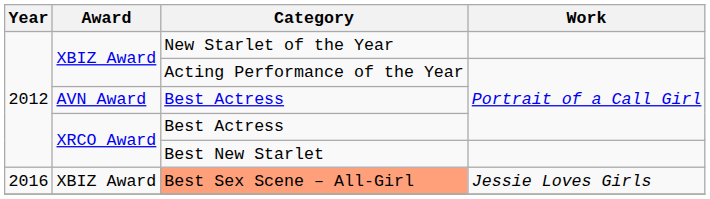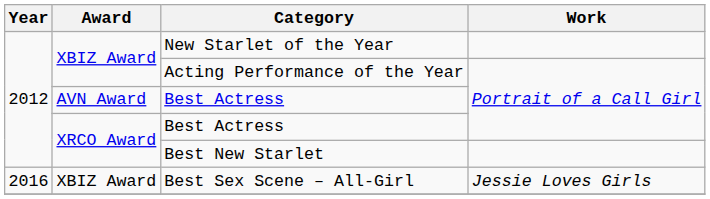Best Sex Scene – All-Girl | Category: lightsalmon background -> no background
